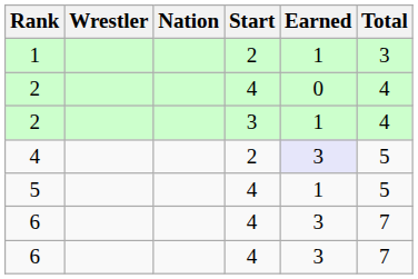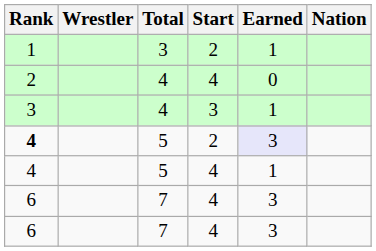columns swapped: Nation <-> Total
row 4 | Rank: 2 -> 3
row 5 | Rank: normal -> bold
row 6 | Rank: 5 -> 4
